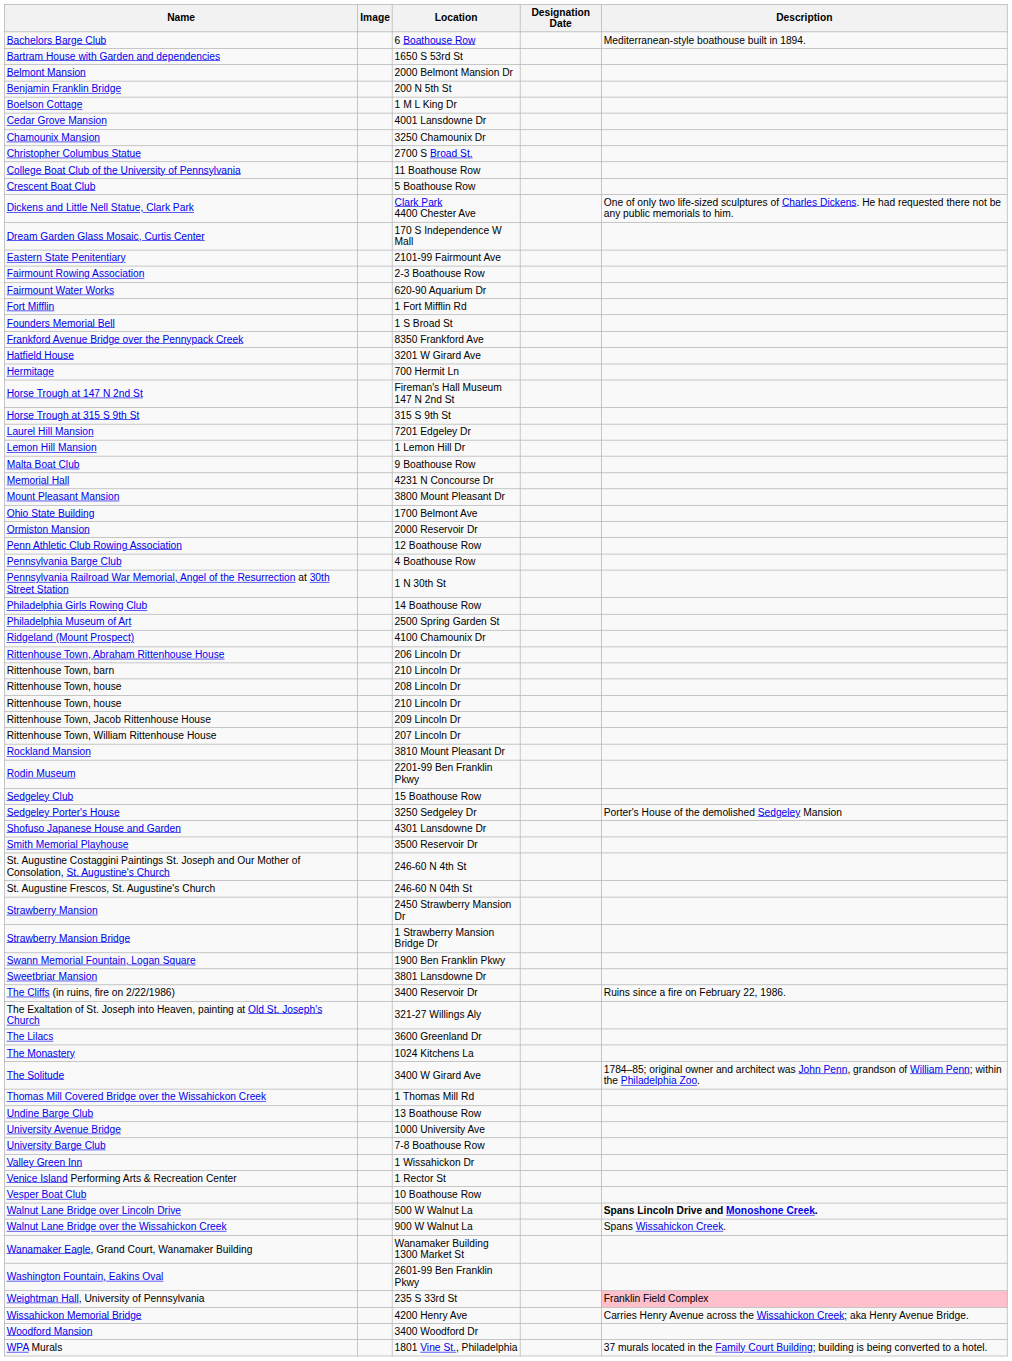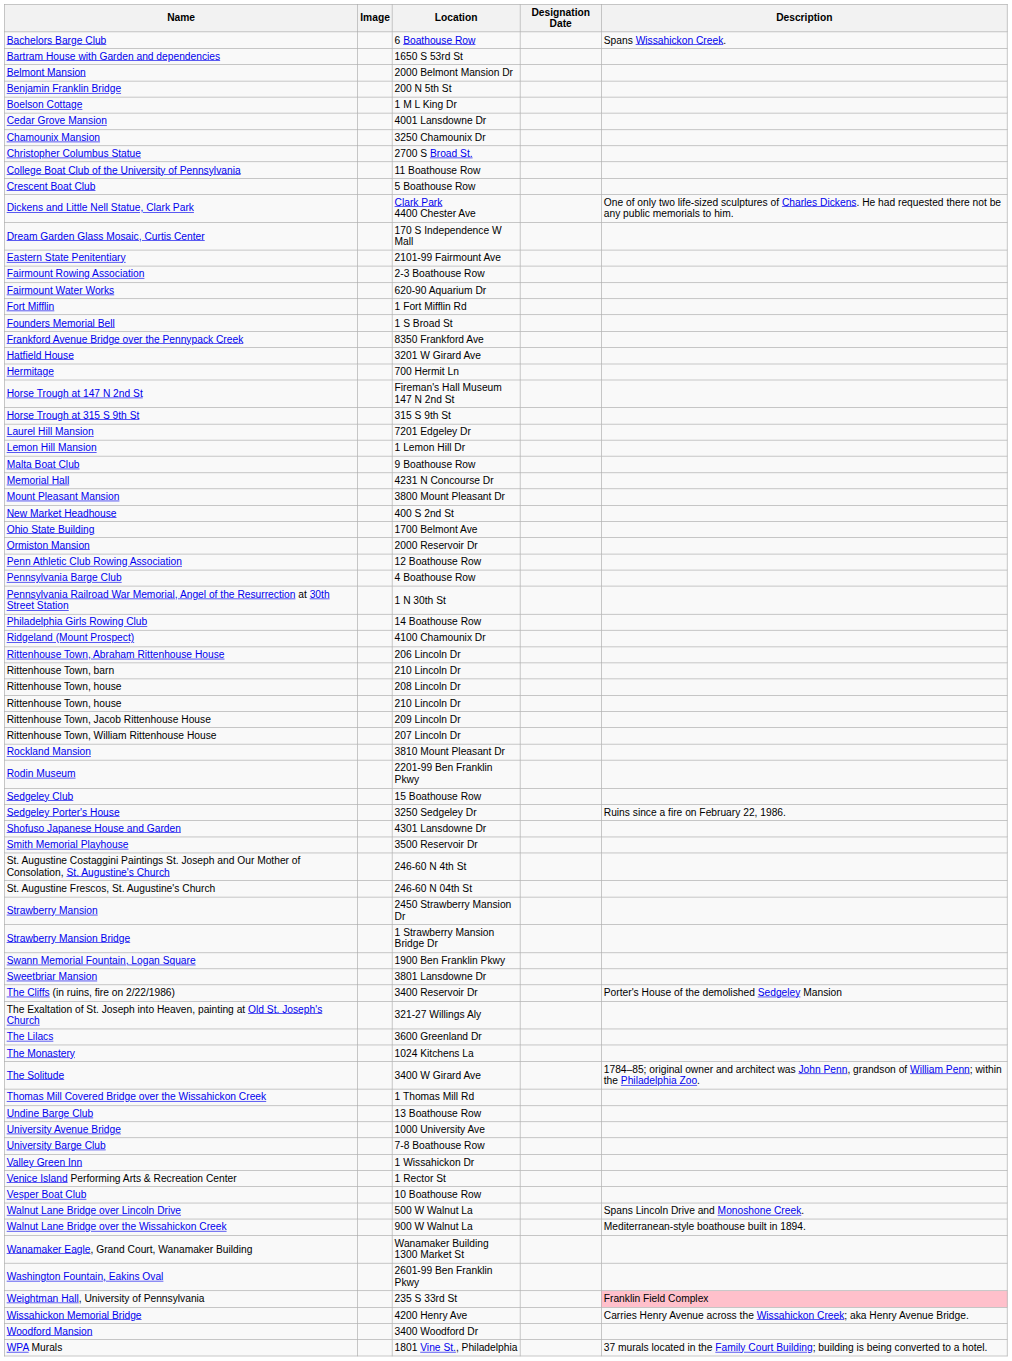Bachelors Barge Club | Description: Mediterranean-style boathouse built in 1894. -> Spans Wissahickon Creek.
+ row: New Market Headhouse | 400 S 2nd St
- row: Philadelphia Museum of Art | 2500 Spring Garden St
Sedgeley Porter's House | Description: Porter's House of the demolished Sedgeley Mansion -> Ruins since a fire on February 22, 1986.
The Cliffs (in ruins, fire on 2/22/1986) | Description: Ruins since a fire on February 22, 1986. -> Porter's House of the demolished Sedgeley Mansion
Walnut Lane Bridge over Lincoln Drive | Description: bold -> normal
Walnut Lane Bridge over the Wissahickon Creek | Description: Spans Wissahickon Creek. -> Mediterranean-style boathouse built in 1894.
